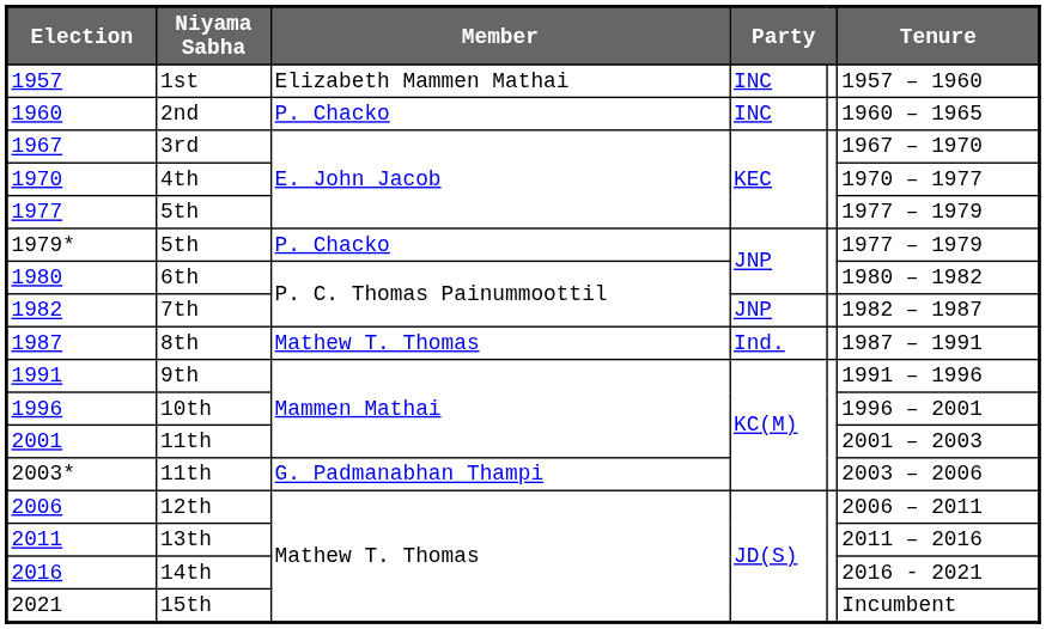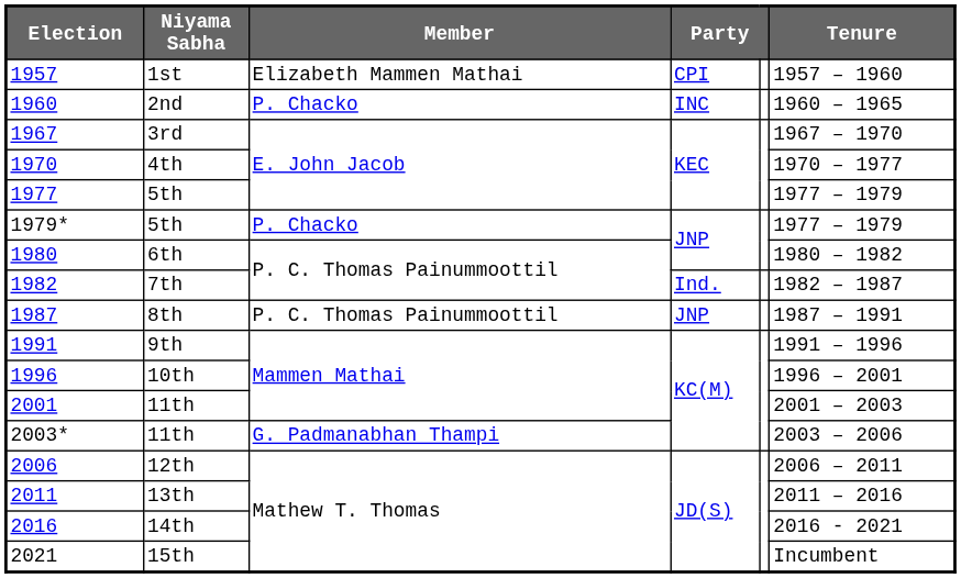1957 | column 4: INC -> CPI
1982 | column 4: JNP -> Ind.
1987 | Member: Mathew T. Thomas -> P. C. Thomas Painummoottil
1987 | column 4: Ind. -> JNP
